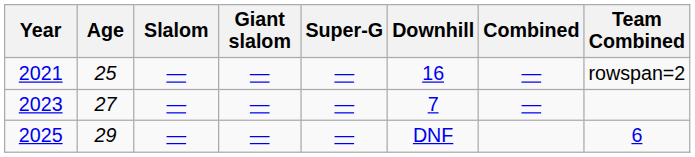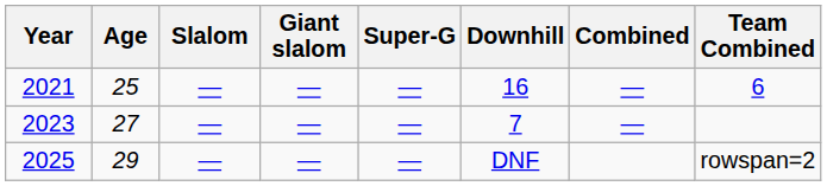2021 | Team Combined: rowspan=2 -> 6
2025 | Team Combined: 6 -> rowspan=2
